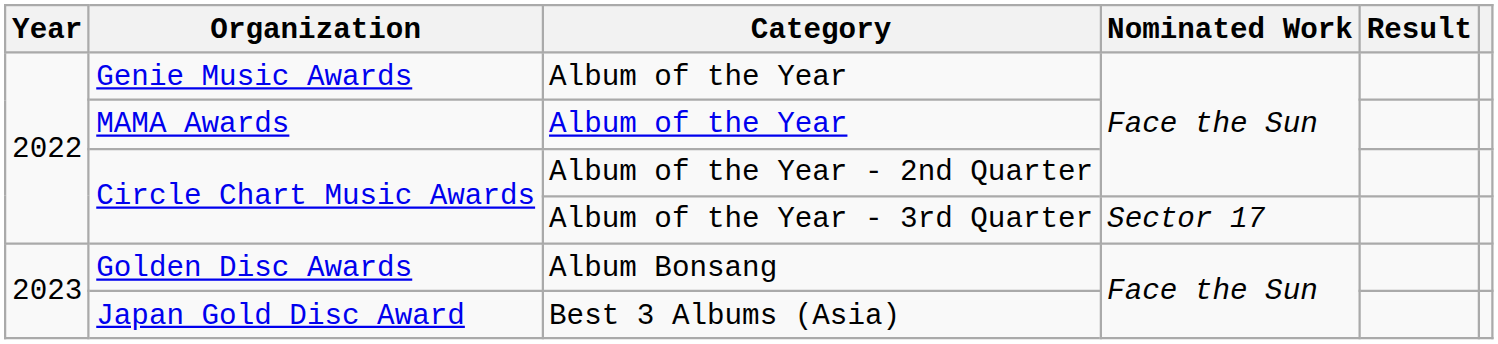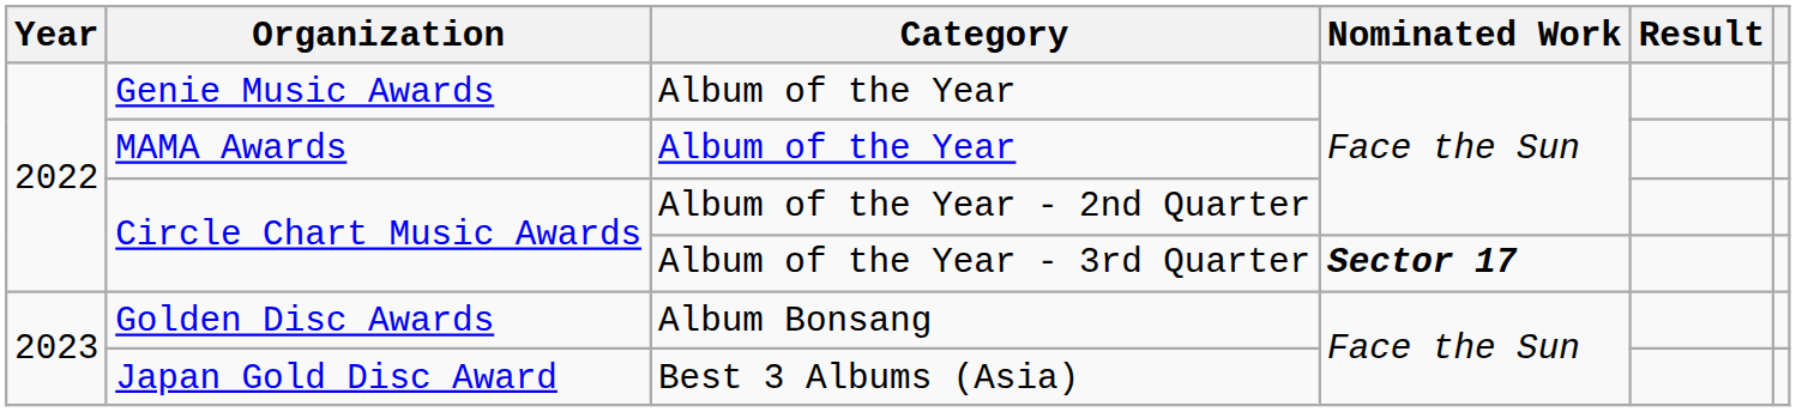Circle Chart Music Awards / Album of the Year - 3rd Quarter | Nominated Work: normal -> bold
